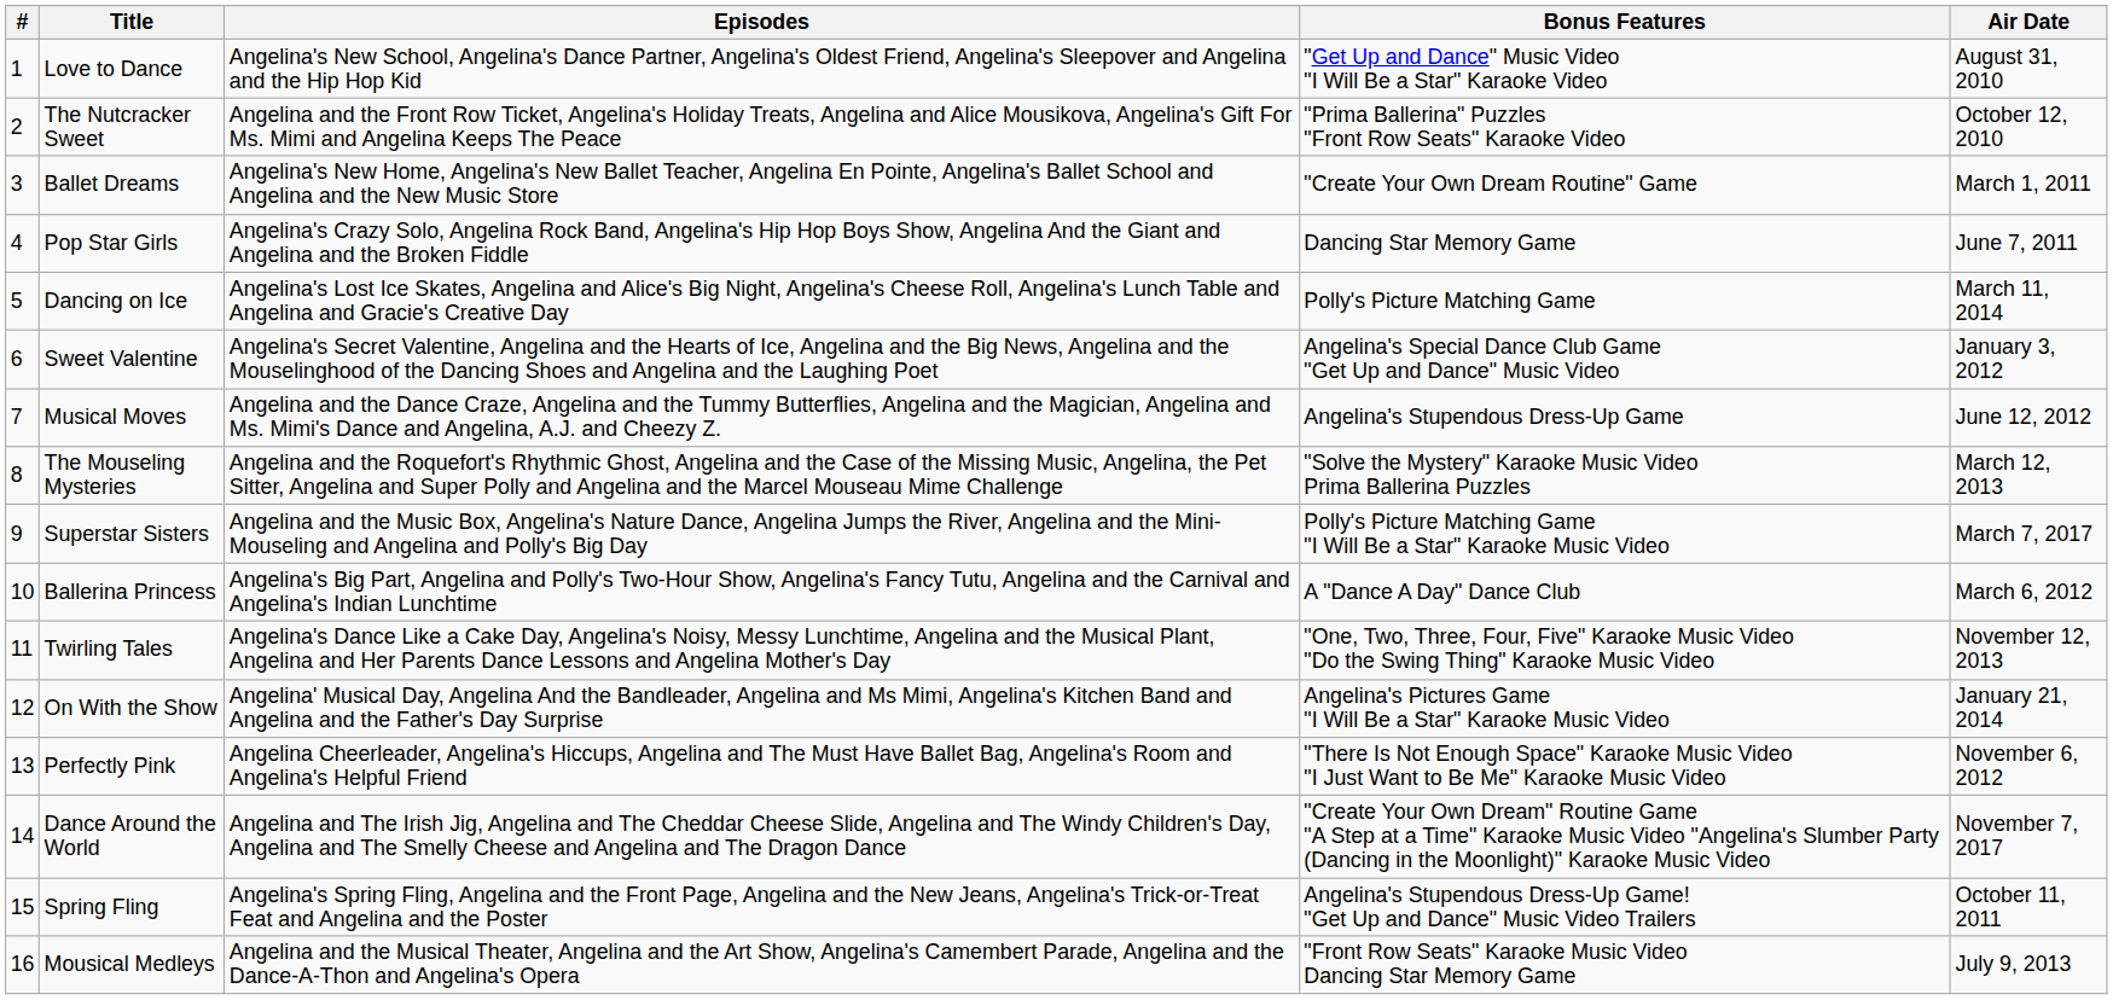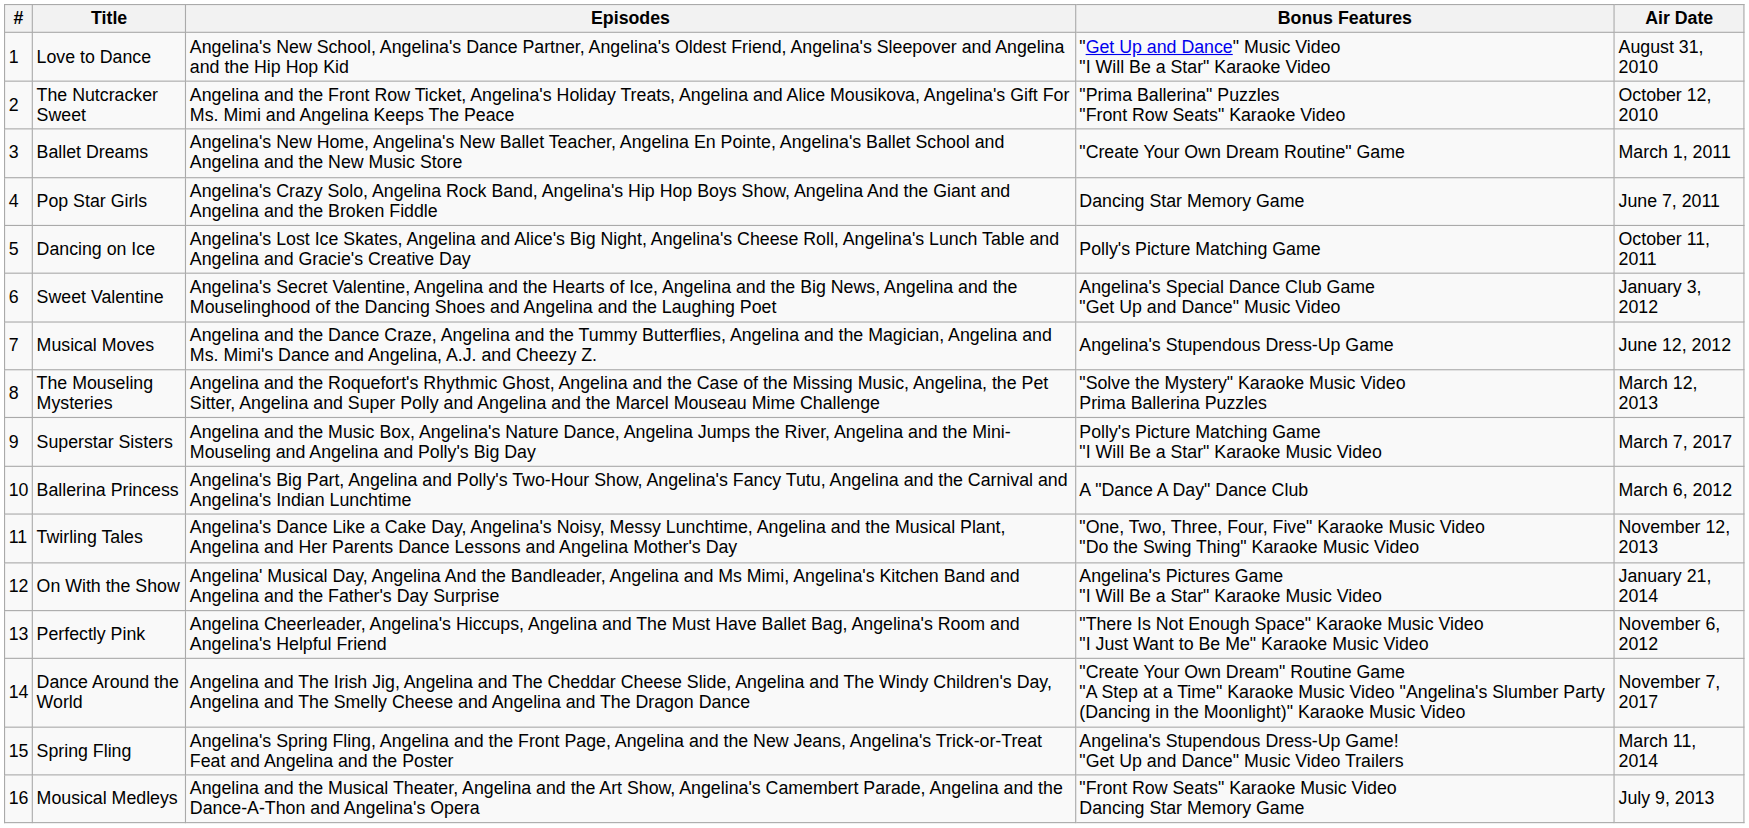Dancing on Ice | Air Date: March 11, 2014 -> October 11, 2011
Spring Fling | Air Date: October 11, 2011 -> March 11, 2014
